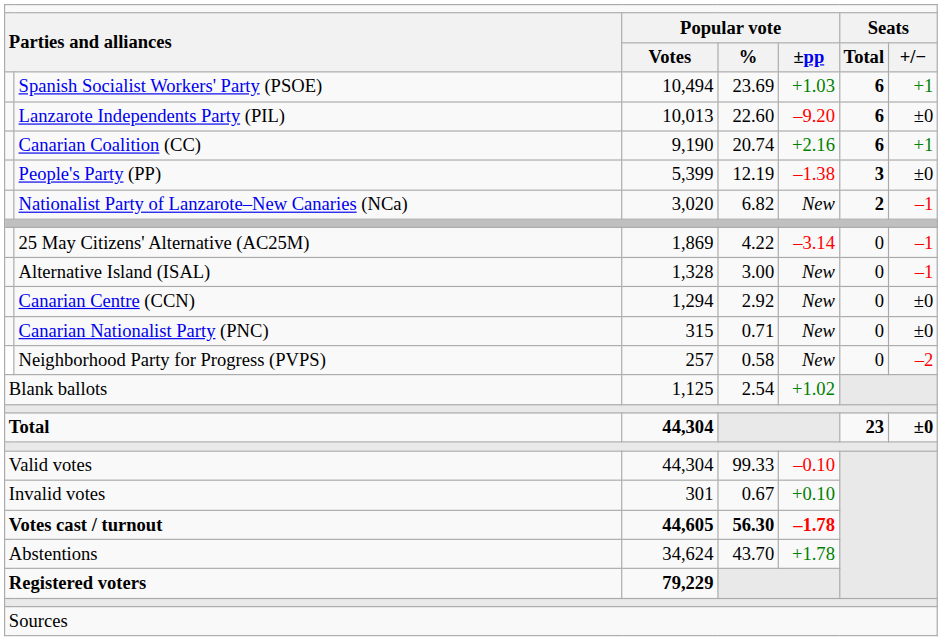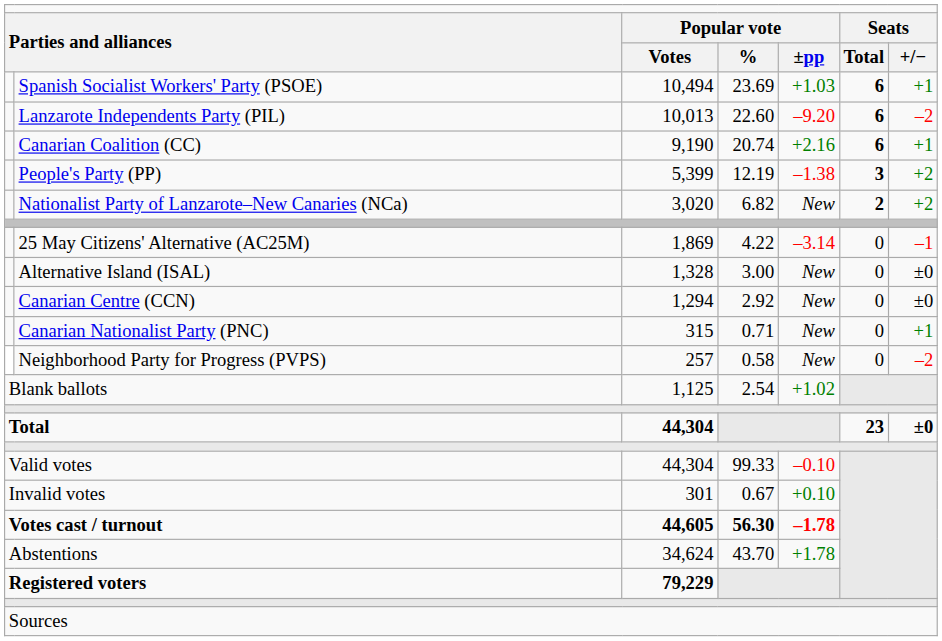Lanzarote Independents Party (PIL) | column 7: ±0 -> –2
People's Party (PP) | column 7: ±0 -> +2
Nationalist Party of Lanzarote–New Canaries (NCa) | column 7: –1 -> +2
Alternative Island (ISAL) | column 7: –1 -> ±0
Canarian Nationalist Party (PNC) | column 7: ±0 -> +1
